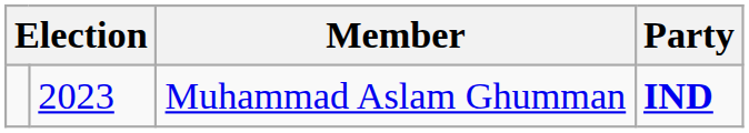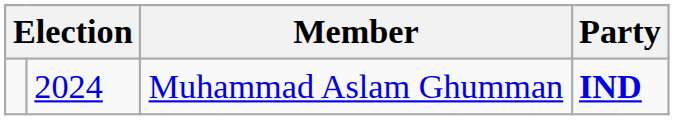Muhammad Aslam Ghumman | column 2: 2023 -> 2024
